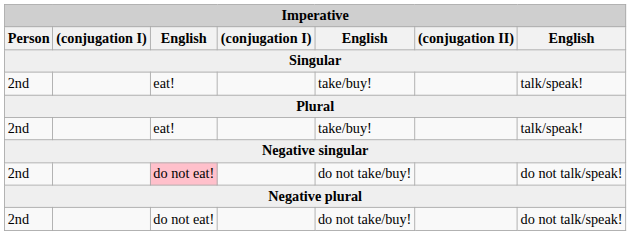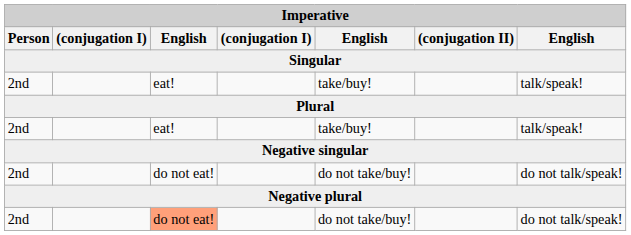row 8 | column 3: pink background -> no background
row 10 | column 3: no background -> lightsalmon background
